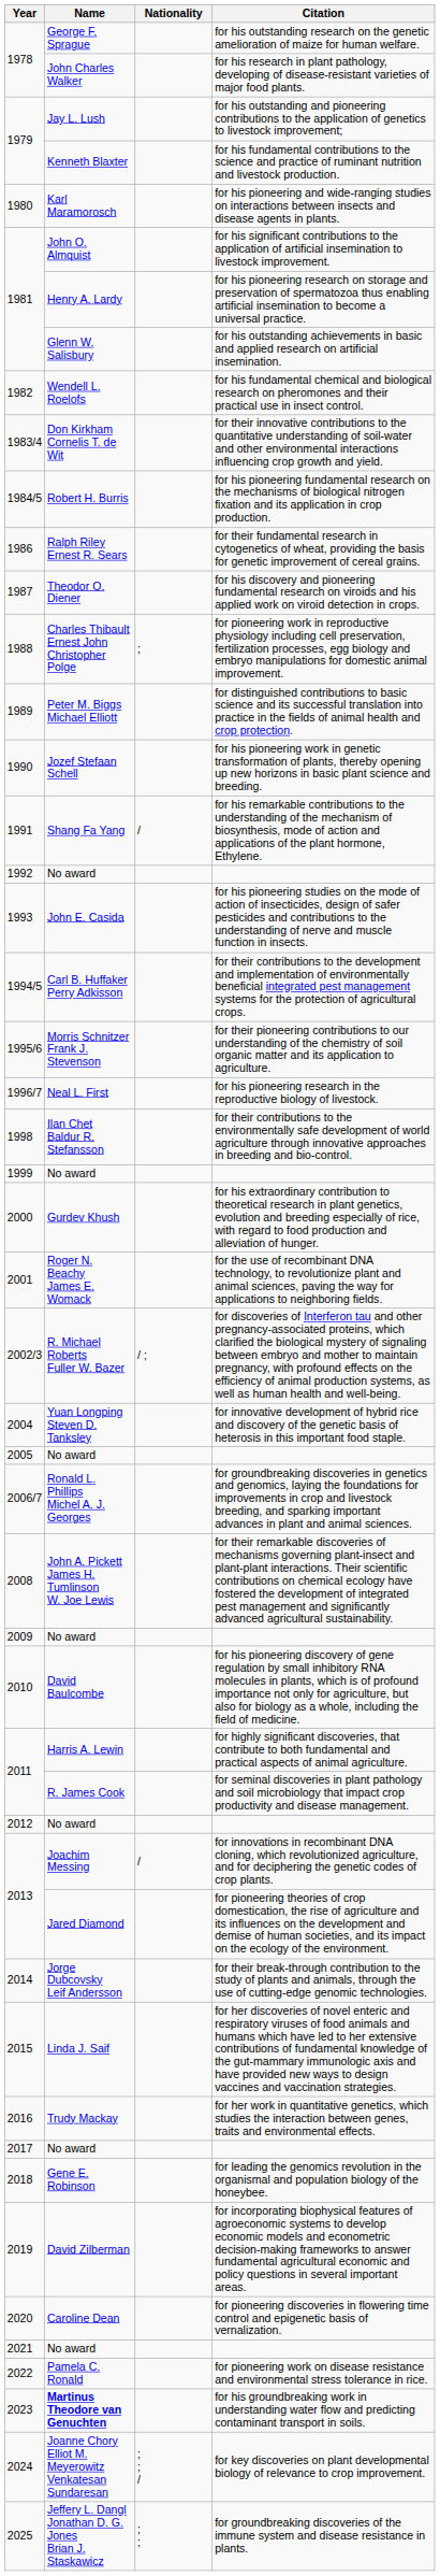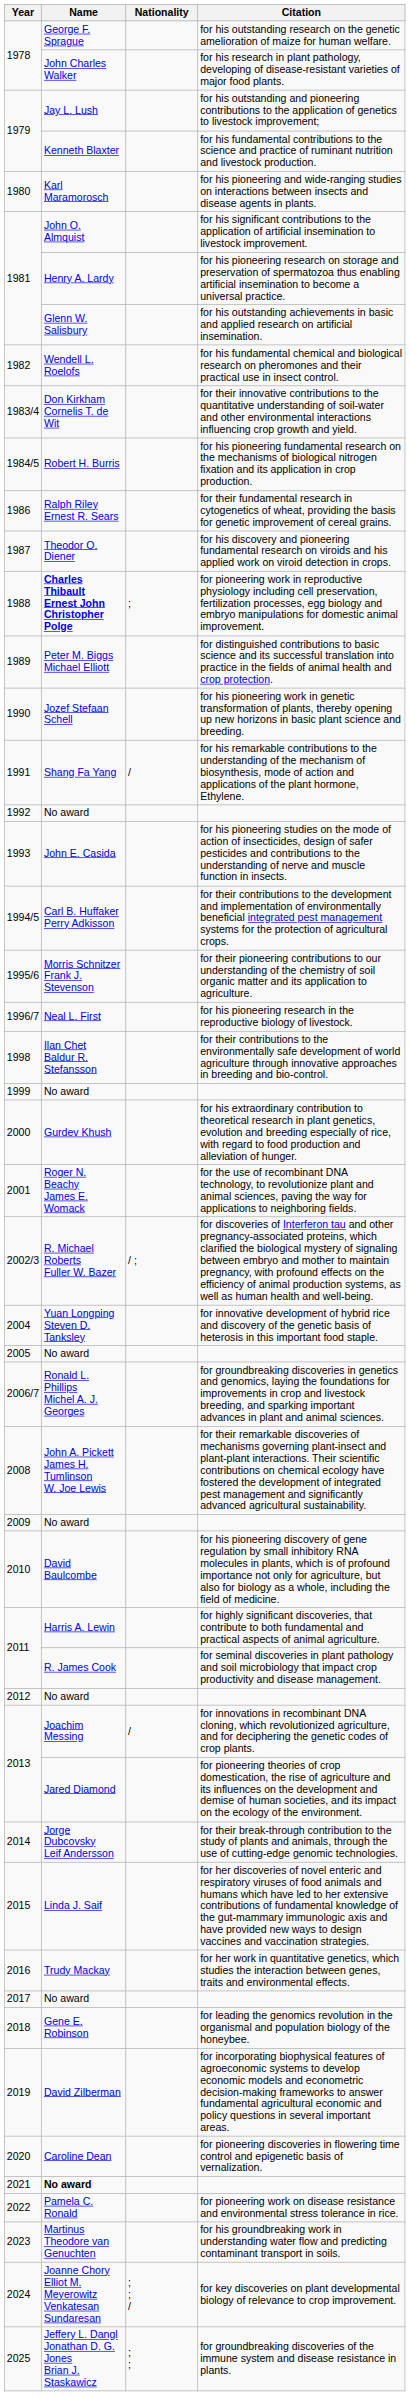1988 | Name: normal -> bold
2021 | Name: normal -> bold
2023 | Name: bold -> normal
